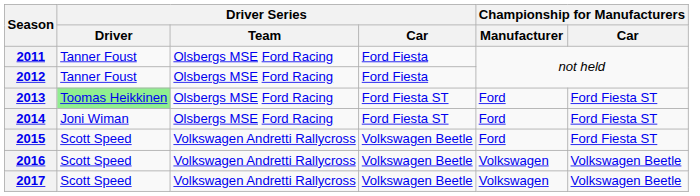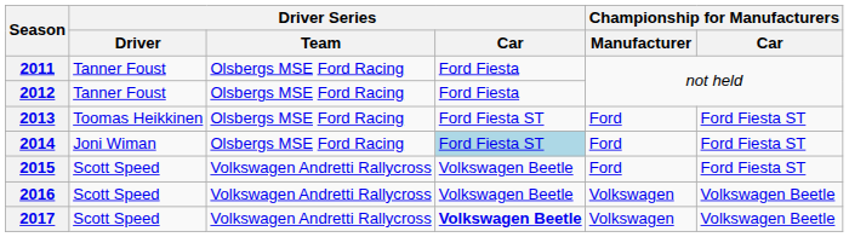2013 | Driver Series / Driver: lightgreen background -> no background
2014 | Driver Series / Car: no background -> lightblue background
2017 | Driver Series / Car: normal -> bold
